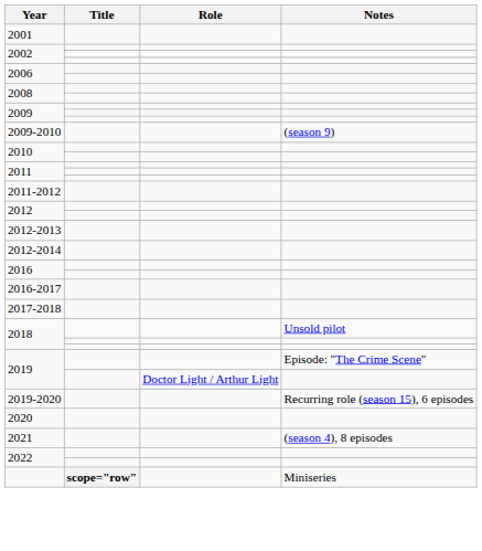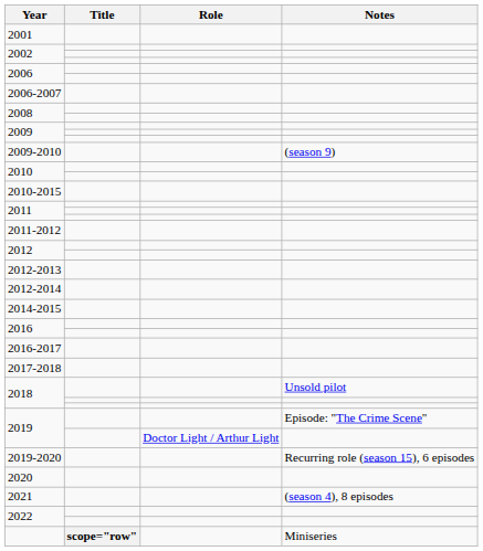+ row: 2006-2007
+ row: 2010-2015
+ row: 2014-2015
